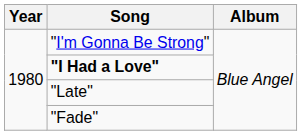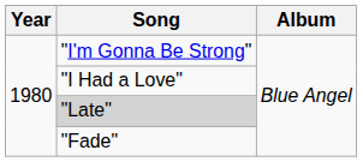"I Had a Love" | Song: bold -> normal
"Late" | Song: no background -> lightgrey background
